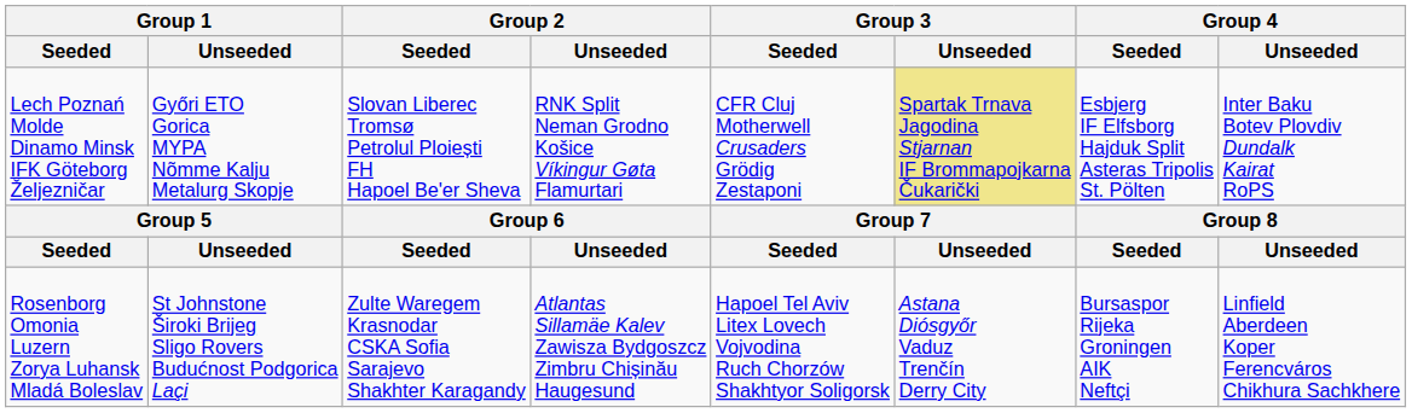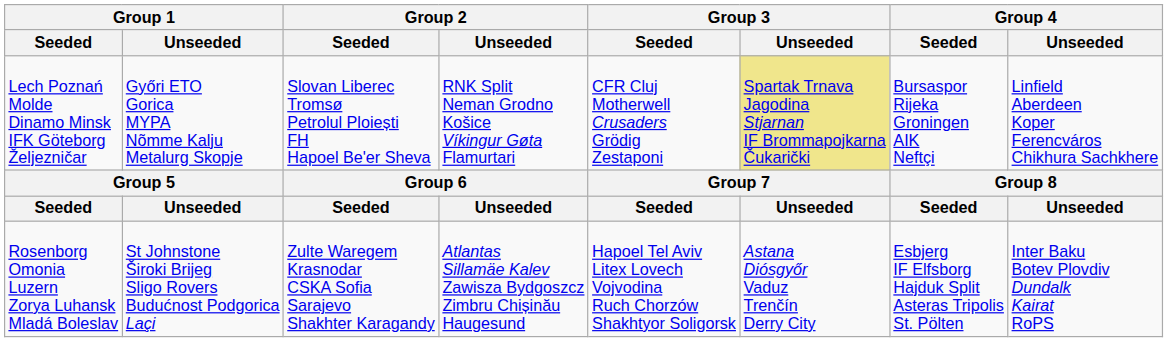Lech Poznań Molde Dinamo Minsk IFK Göteborg Željezničar | Group 4 / Seeded: Esbjerg IF Elfsborg Hajduk Split Asteras Tripolis St. Pölten -> Bursaspor Rijeka Groningen AIK Neftçi
Lech Poznań Molde Dinamo Minsk IFK Göteborg Željezničar | Group 4 / Unseeded: Inter Baku Botev Plovdiv Dundalk Kairat RoPS -> Linfield Aberdeen Koper Ferencváros Chikhura Sachkhere
Rosenborg Omonia Luzern Zorya Luhansk Mladá Boleslav | Group 4 / Seeded: Bursaspor Rijeka Groningen AIK Neftçi -> Esbjerg IF Elfsborg Hajduk Split Asteras Tripolis St. Pölten
Rosenborg Omonia Luzern Zorya Luhansk Mladá Boleslav | Group 4 / Unseeded: Linfield Aberdeen Koper Ferencváros Chikhura Sachkhere -> Inter Baku Botev Plovdiv Dundalk Kairat RoPS
